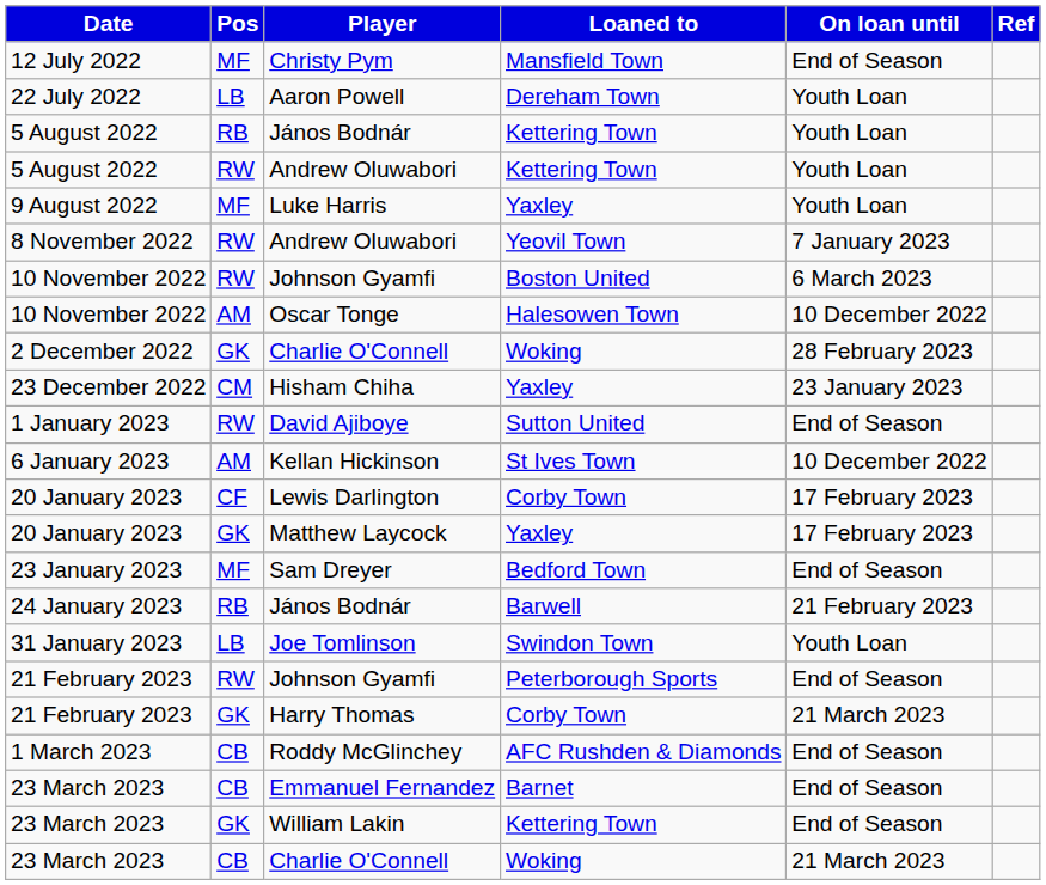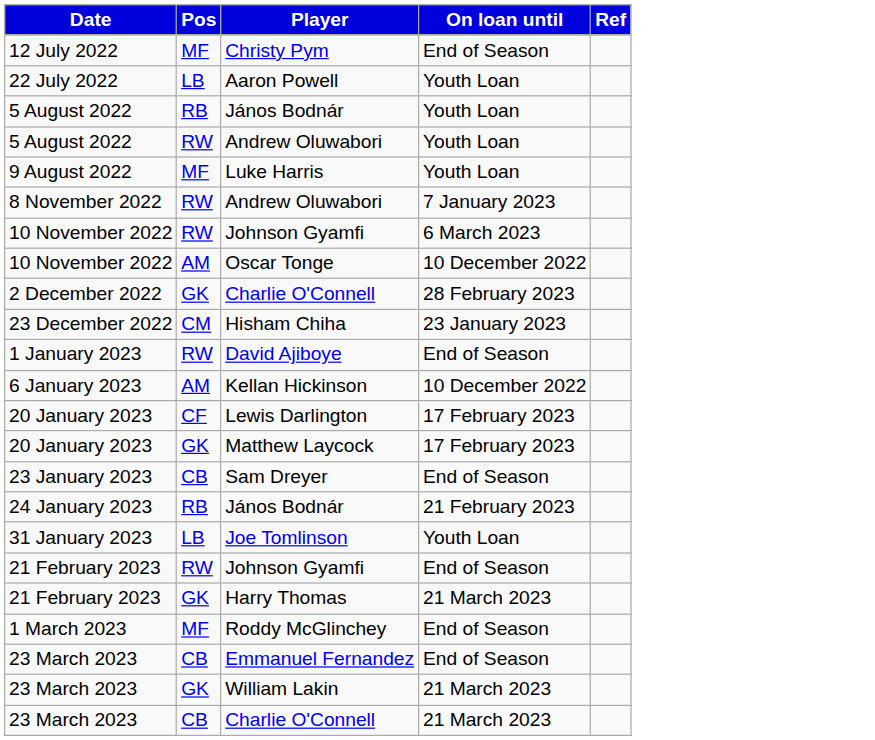- column: Loaned to | Mansfield Town | Dereham Town | Kettering Town | Kettering Town | Yaxley | Yeovil Town | Boston United | Halesowen Town | Woking | Yaxley | Sutton United | St Ives Town | Corby Town | Yaxley | Bedford Town | Barwell | Swindon Town | Peterborough Sports | Corby Town | AFC Rushden & Diamonds | Barnet | Kettering Town | Woking
Sam Dreyer | Pos: MF -> CB
Roddy McGlinchey | Pos: CB -> MF
William Lakin | On loan until: End of Season -> 21 March 2023
